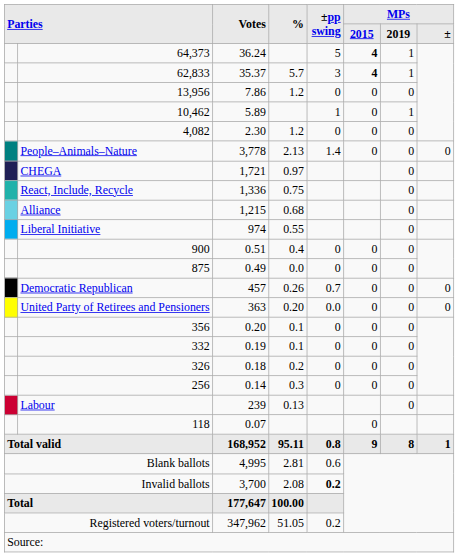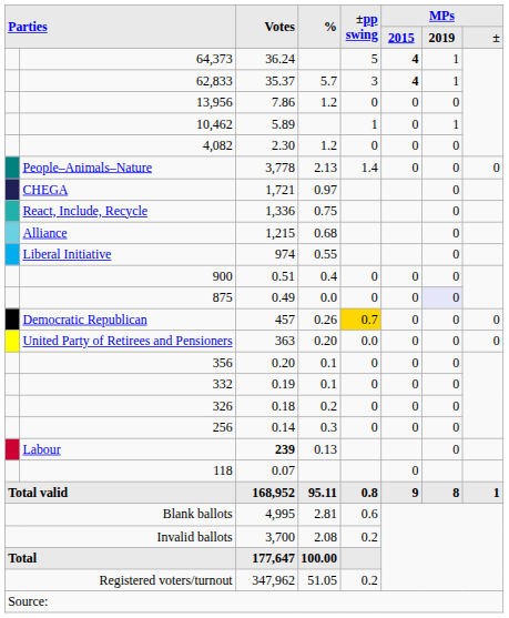875 | MPs / 2019: no background -> lavender background
Democratic Republican | ±pp swing: no background -> gold background
Labour | Votes: normal -> bold
Invalid ballots | ±pp swing: bold -> normal
